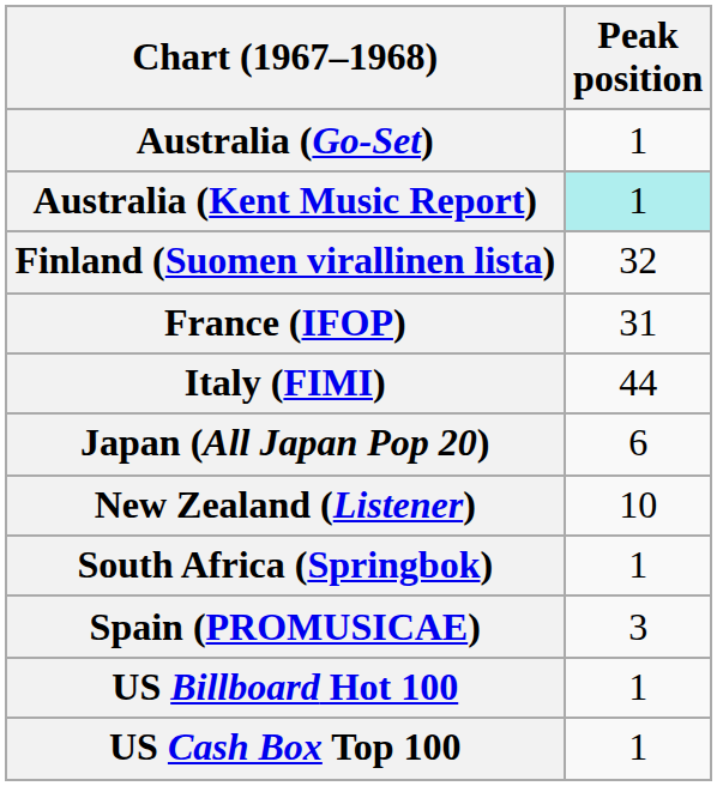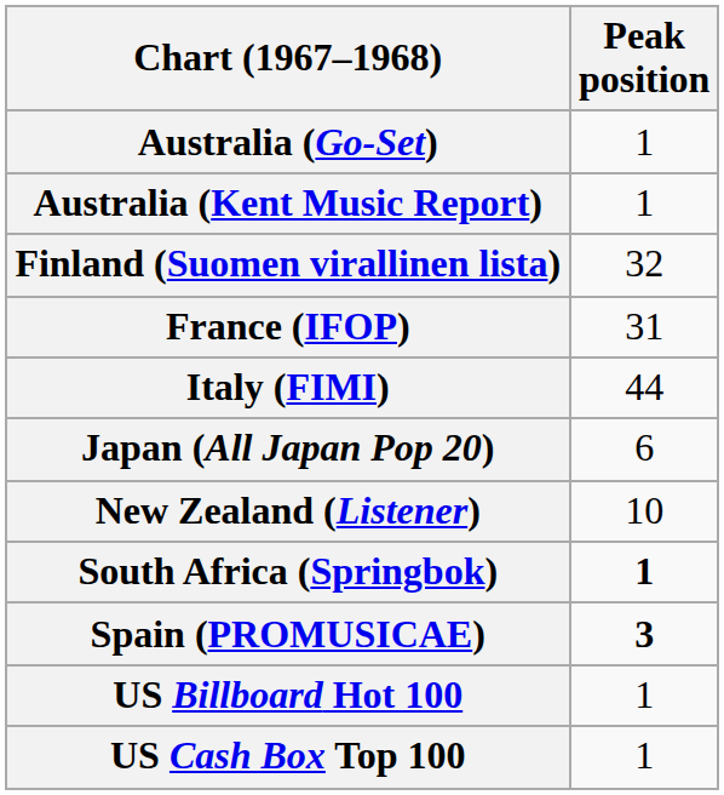Australia (Kent Music Report) | Peak position: paleturquoise background -> no background
South Africa (Springbok) | Peak position: normal -> bold
Spain (PROMUSICAE) | Peak position: normal -> bold
